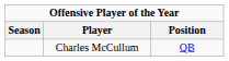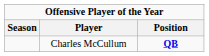Charles McCullum | Position: normal -> bold
